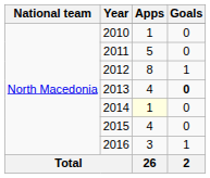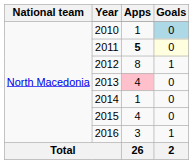2010 | Goals: no background -> lightblue background
2011 | Apps: normal -> bold
2011 | Goals: no background -> lightyellow background
2013 | Apps: no background -> pink background
2013 | Goals: bold -> normal
2014 | Apps: lightyellow background -> no background
